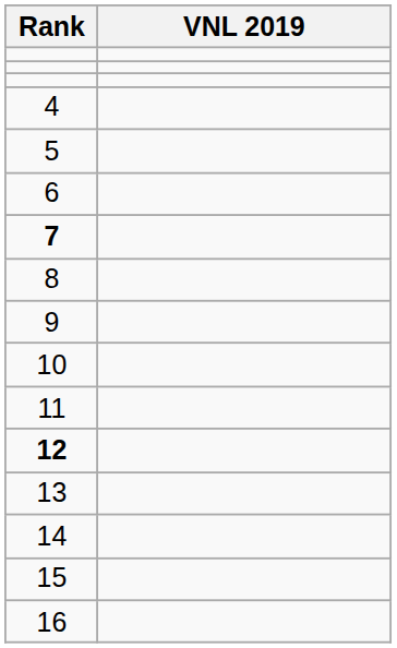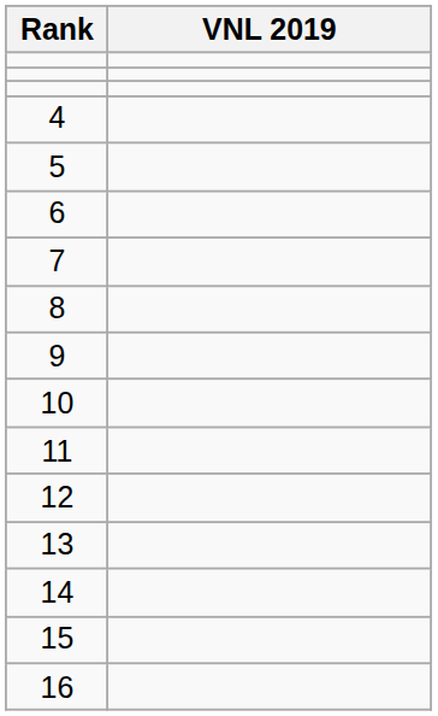row 8 | Rank: bold -> normal
row 13 | Rank: bold -> normal
